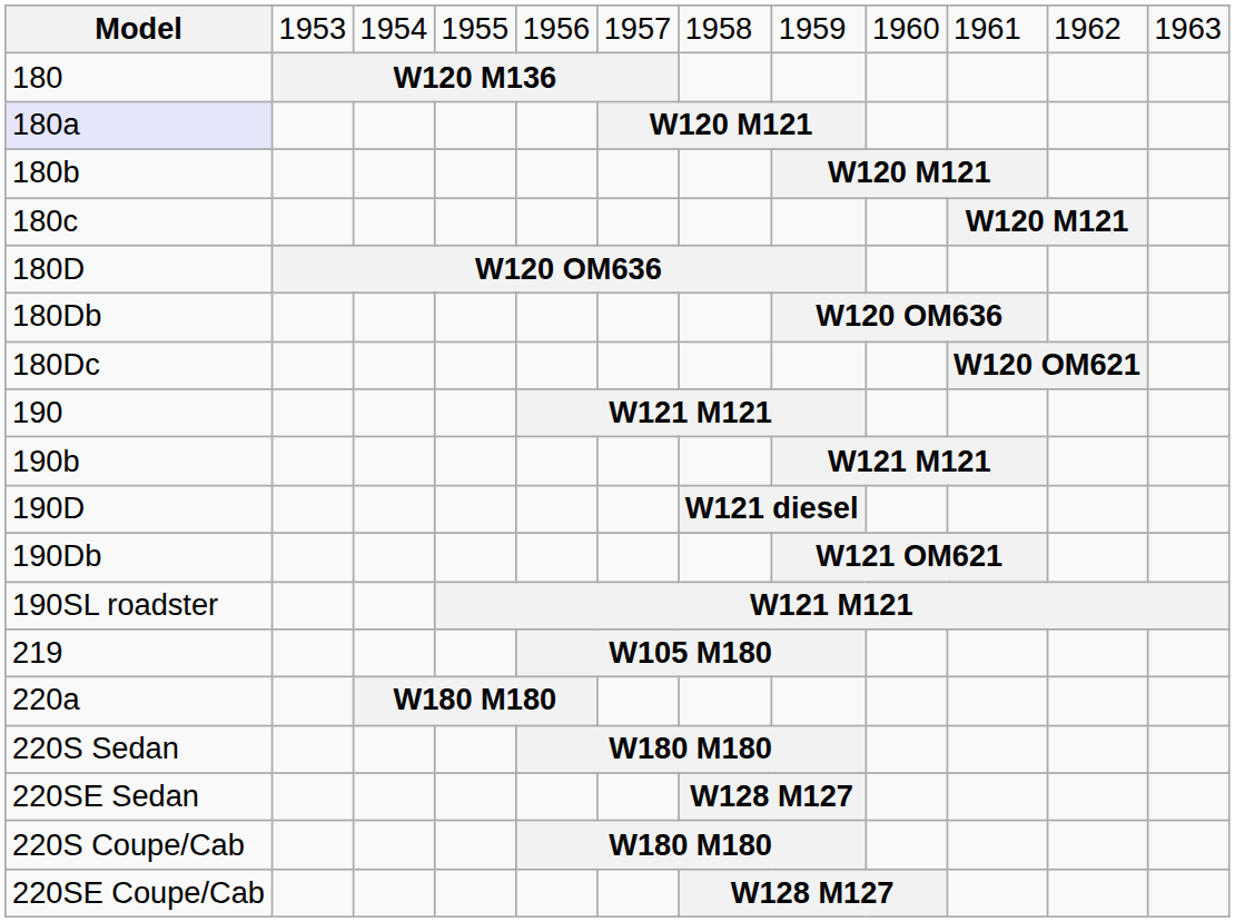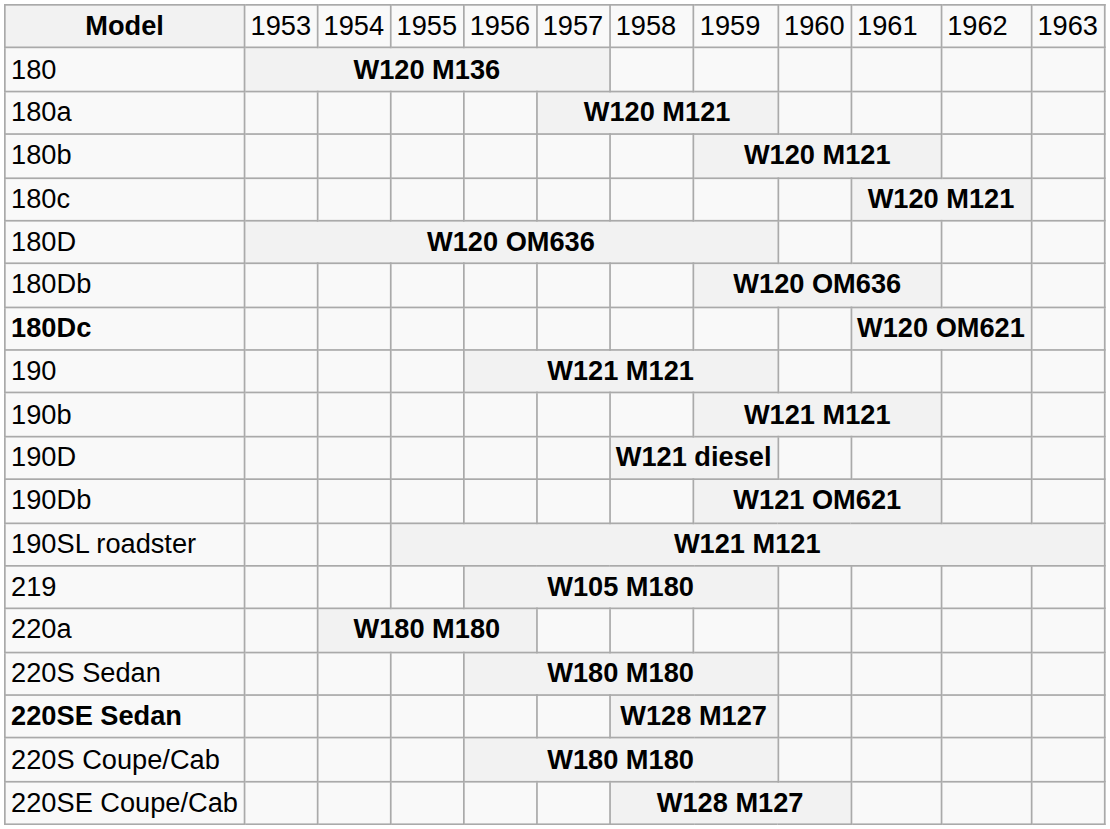180a | column 1: lavender background -> no background
180Dc | column 1: normal -> bold
220SE Sedan | column 1: normal -> bold
